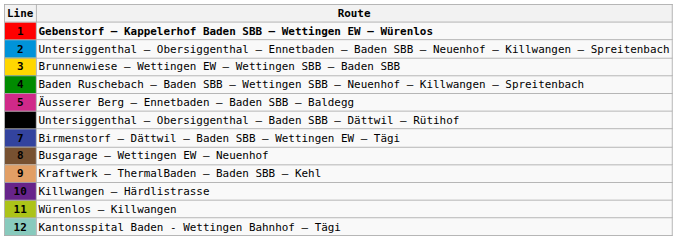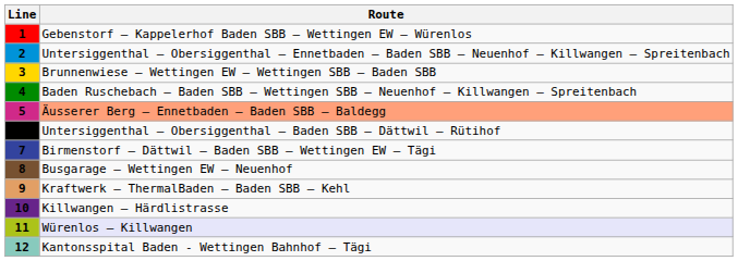Gebenstorf – Kappelerhof Baden SBB – Wettingen EW – Würenlos | Route: bold -> normal
Äusserer Berg – Ennetbaden – Baden SBB – Baldegg | Route: no background -> lightsalmon background
Würenlos – Killwangen | Route: no background -> lavender background
